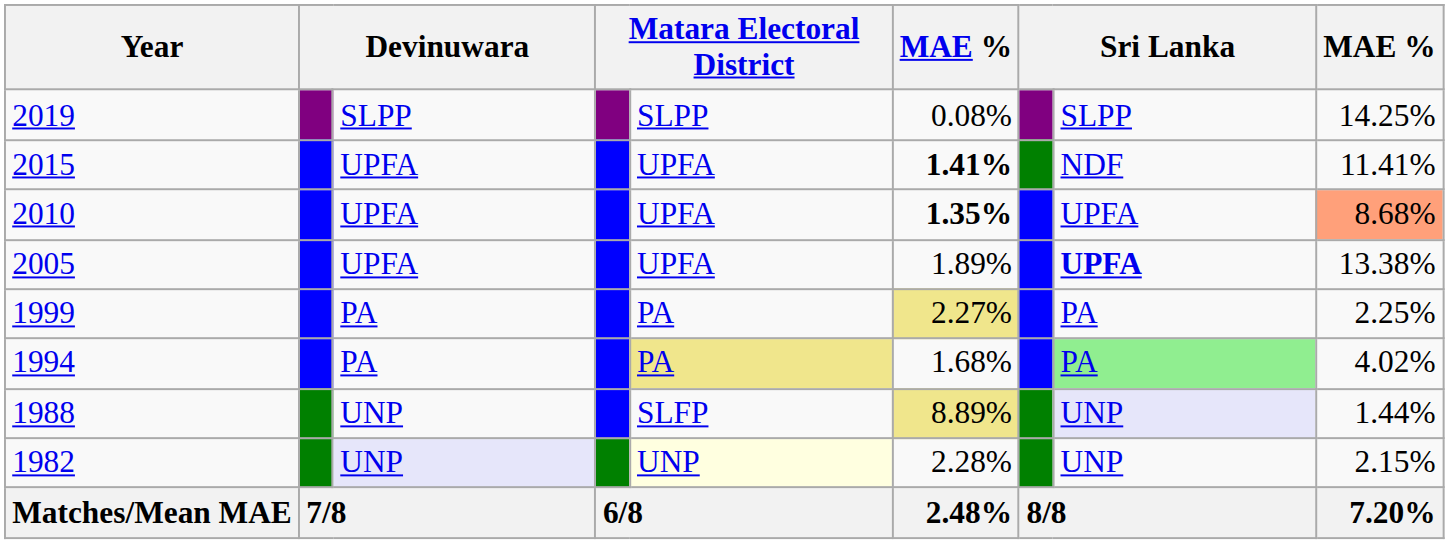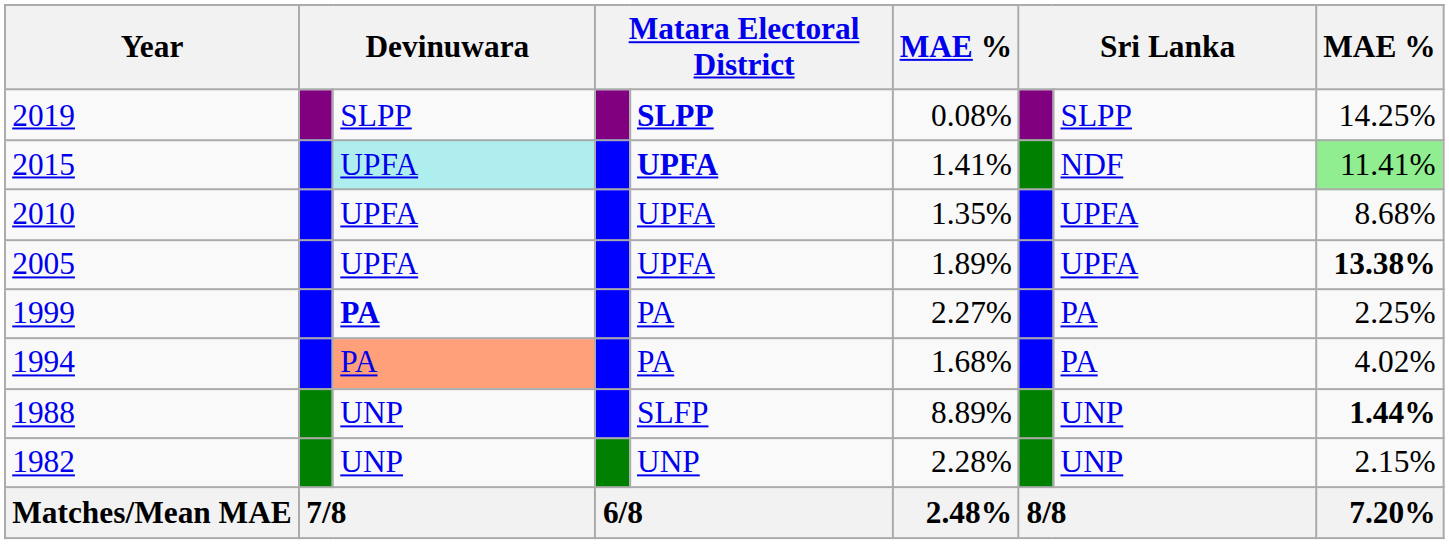2019 | column 5: normal -> bold
2015 | column 3: no background -> paleturquoise background
2015 | column 5: normal -> bold
2015 | column 6: bold -> normal
2015 | column 9: no background -> lightgreen background
2010 | column 6: bold -> normal
2010 | column 9: lightsalmon background -> no background
2005 | column 8: bold -> normal
2005 | column 9: normal -> bold
1999 | column 3: normal -> bold
1999 | column 6: khaki background -> no background
1994 | column 3: no background -> lightsalmon background
1994 | column 5: khaki background -> no background
1994 | column 8: lightgreen background -> no background
1988 | column 6: khaki background -> no background
1988 | column 8: lavender background -> no background
1988 | column 9: normal -> bold
1982 | column 3: lavender background -> no background
1982 | column 5: lightyellow background -> no background
